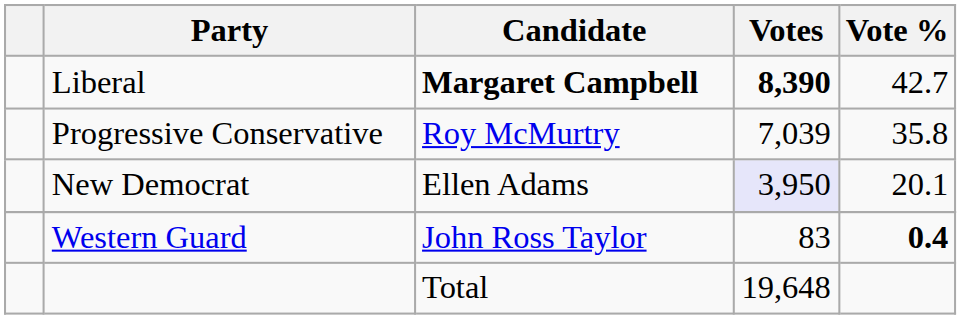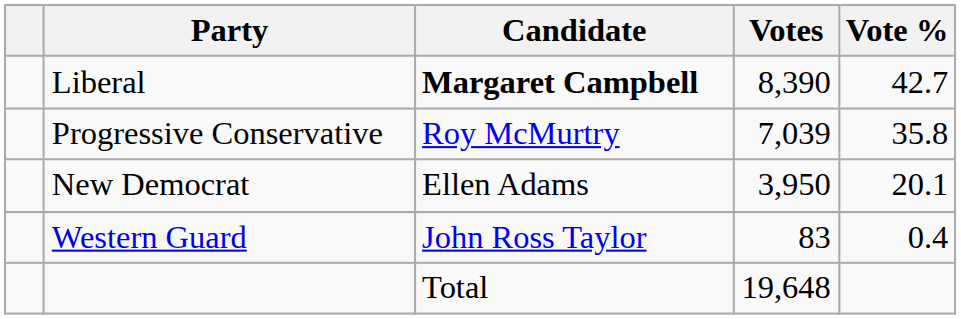Liberal | Votes: bold -> normal
New Democrat | Votes: lavender background -> no background
Western Guard | Vote %: bold -> normal
